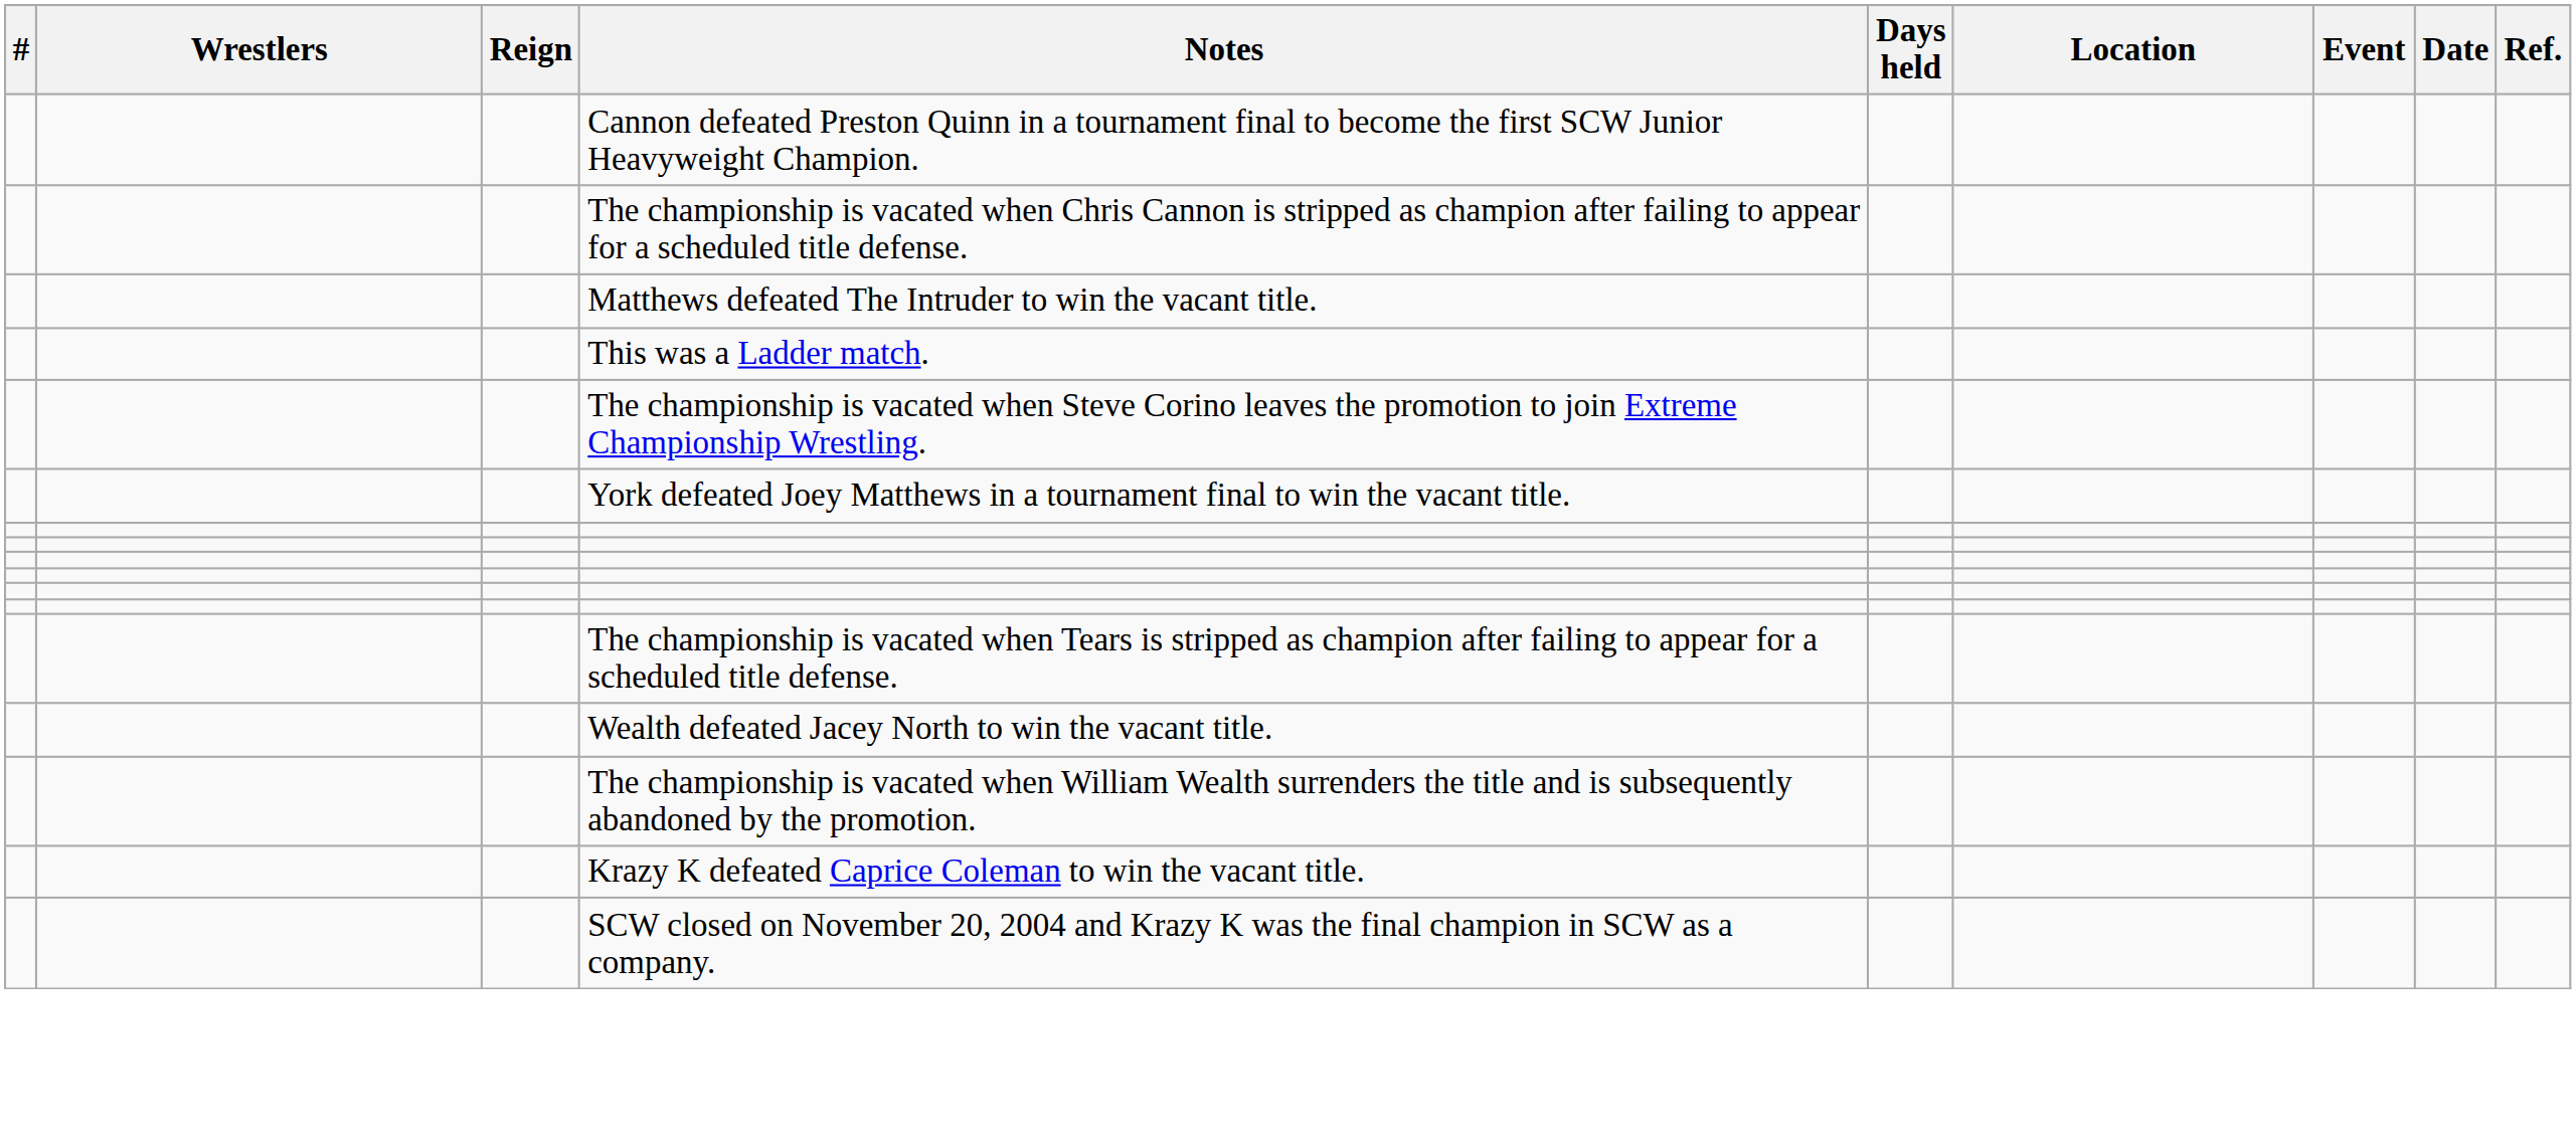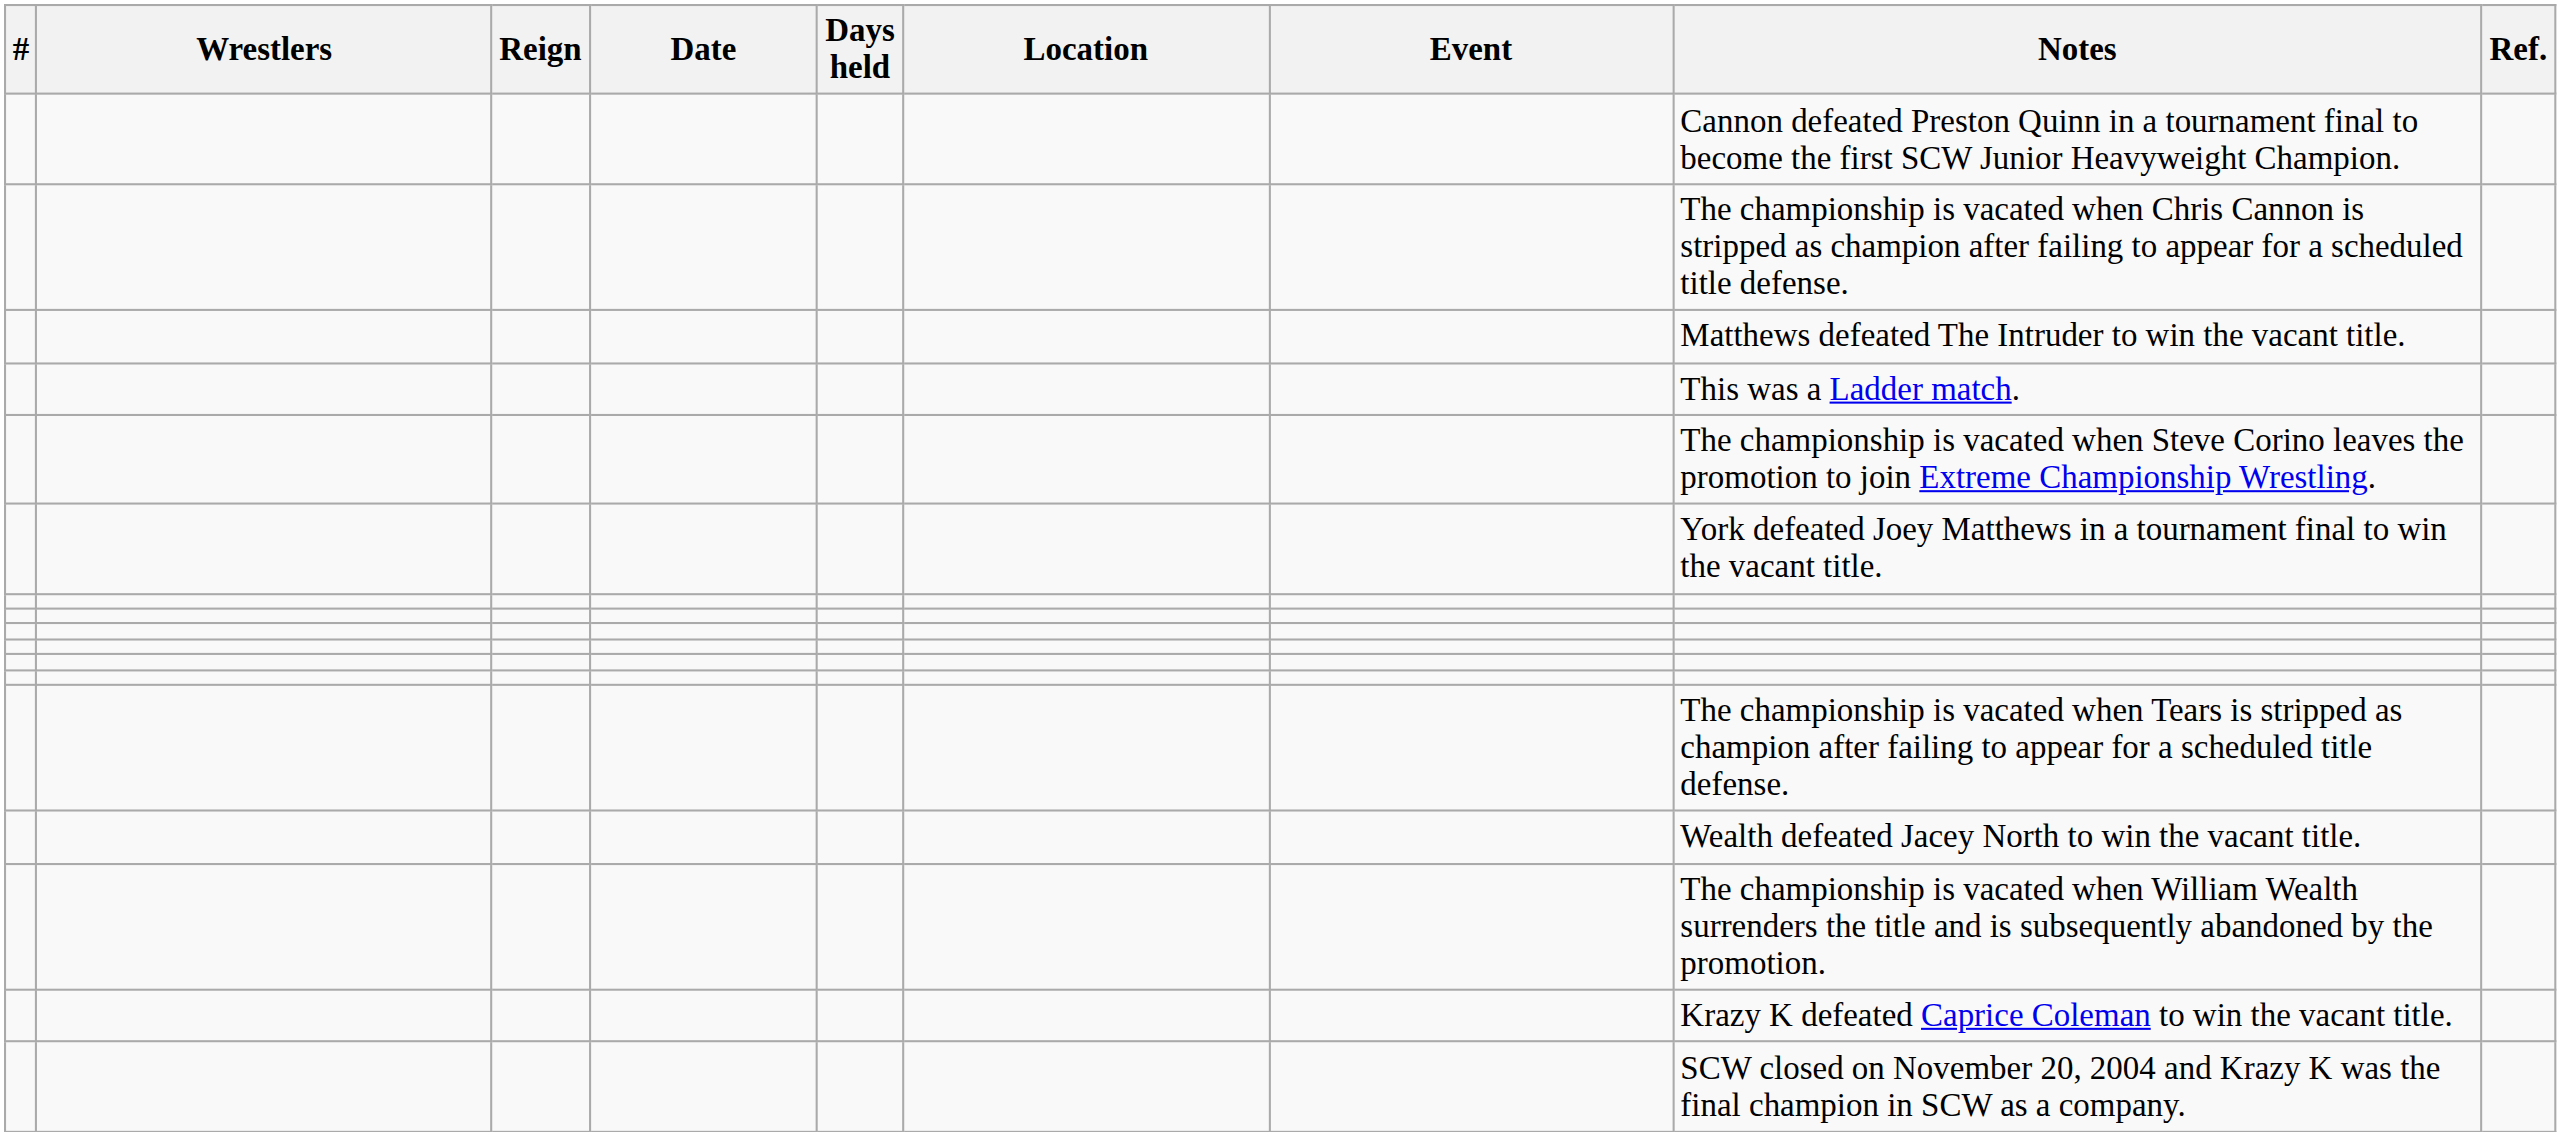columns swapped: Date <-> Notes
